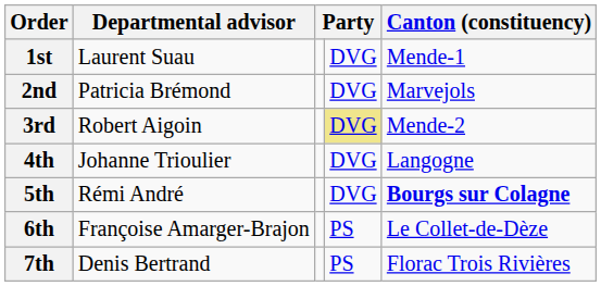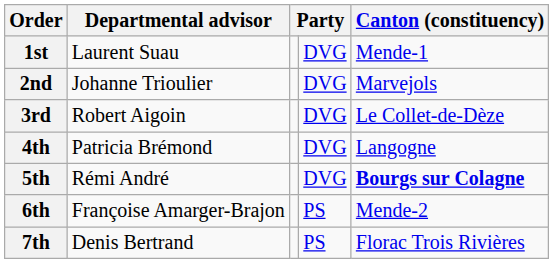2nd | Departmental advisor: Patricia Brémond -> Johanne Trioulier
3rd | column 4: khaki background -> no background
3rd | Canton (constituency): Mende-2 -> Le Collet-de-Dèze
4th | Departmental advisor: Johanne Trioulier -> Patricia Brémond
6th | Canton (constituency): Le Collet-de-Dèze -> Mende-2
